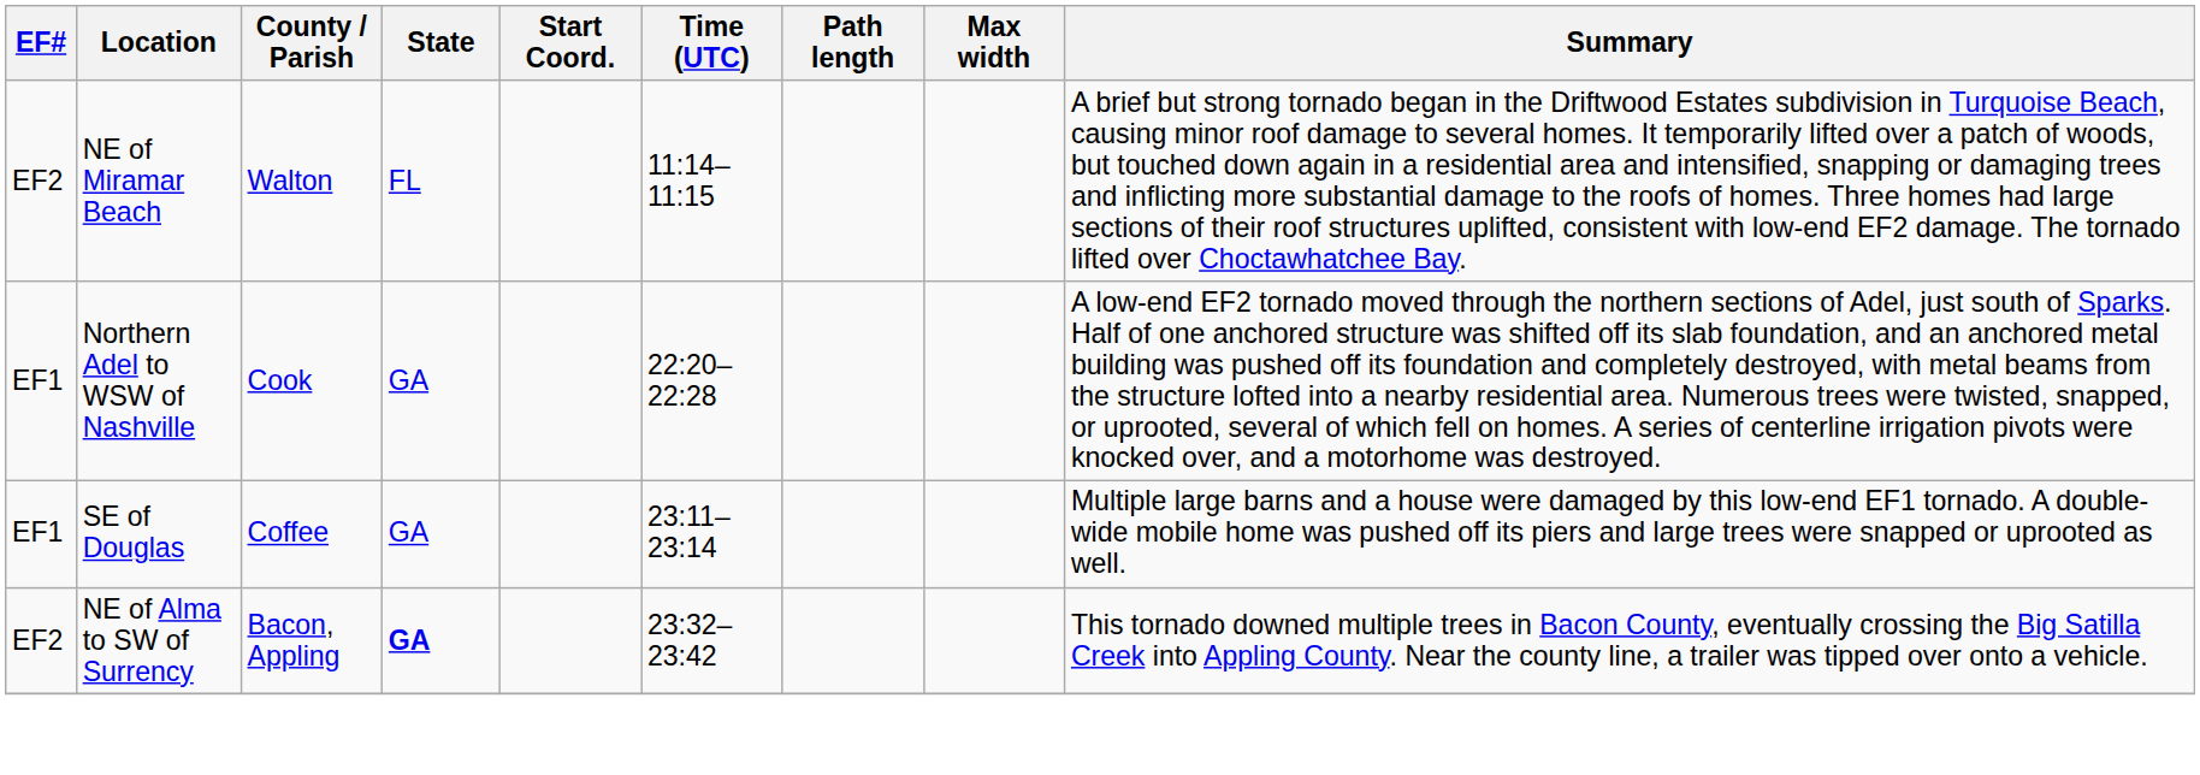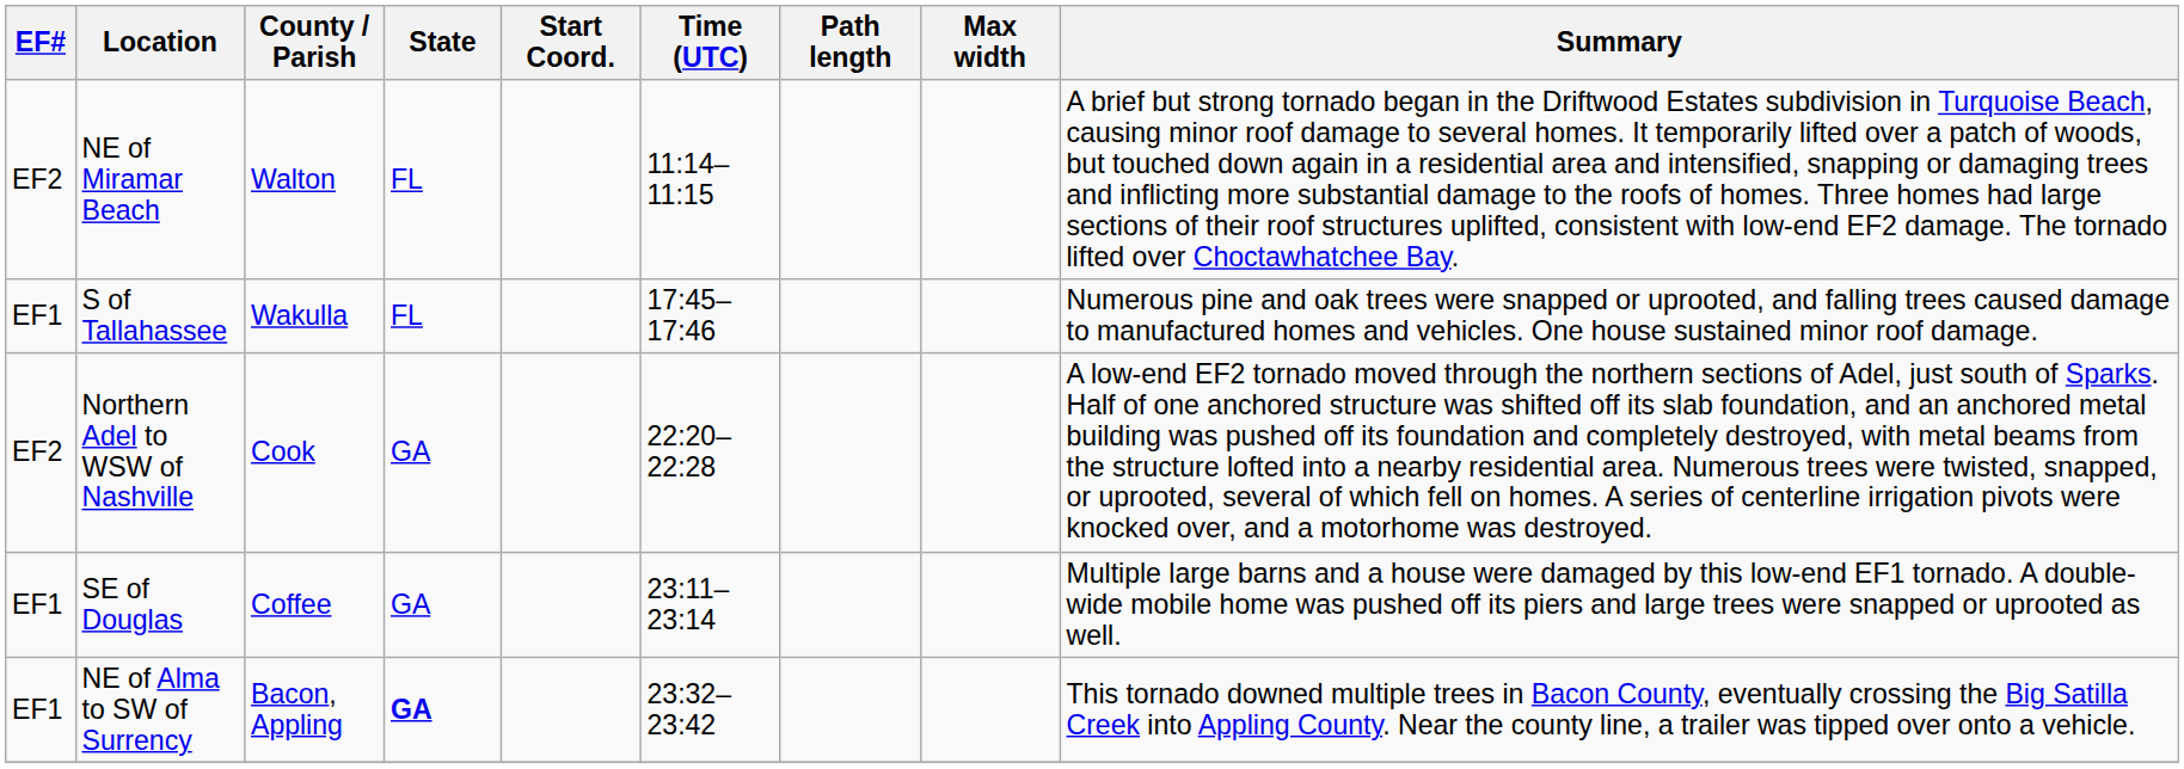+ row: EF1 | S of Tallahassee | Wakulla | FL | 17:45–17:46 | Numerous pine and oak trees were snapped or uprooted, and falling trees caused damage to manufactured homes and vehicles. One house sustained minor roof damage.
Northern Adel to WSW of Nashville | EF#: EF1 -> EF2
NE of Alma to SW of Surrency | EF#: EF2 -> EF1
